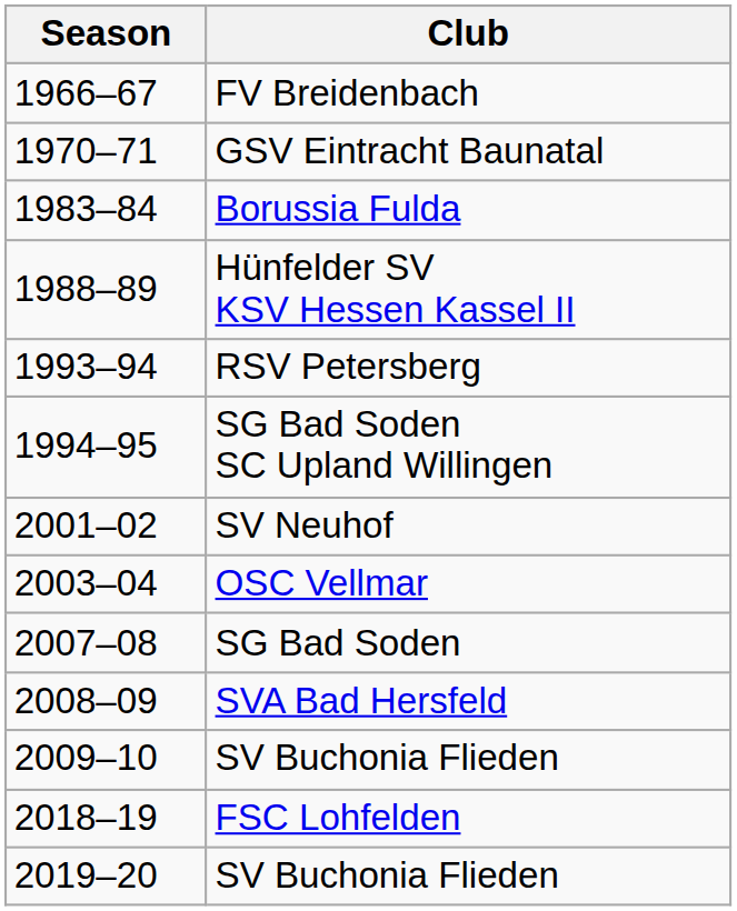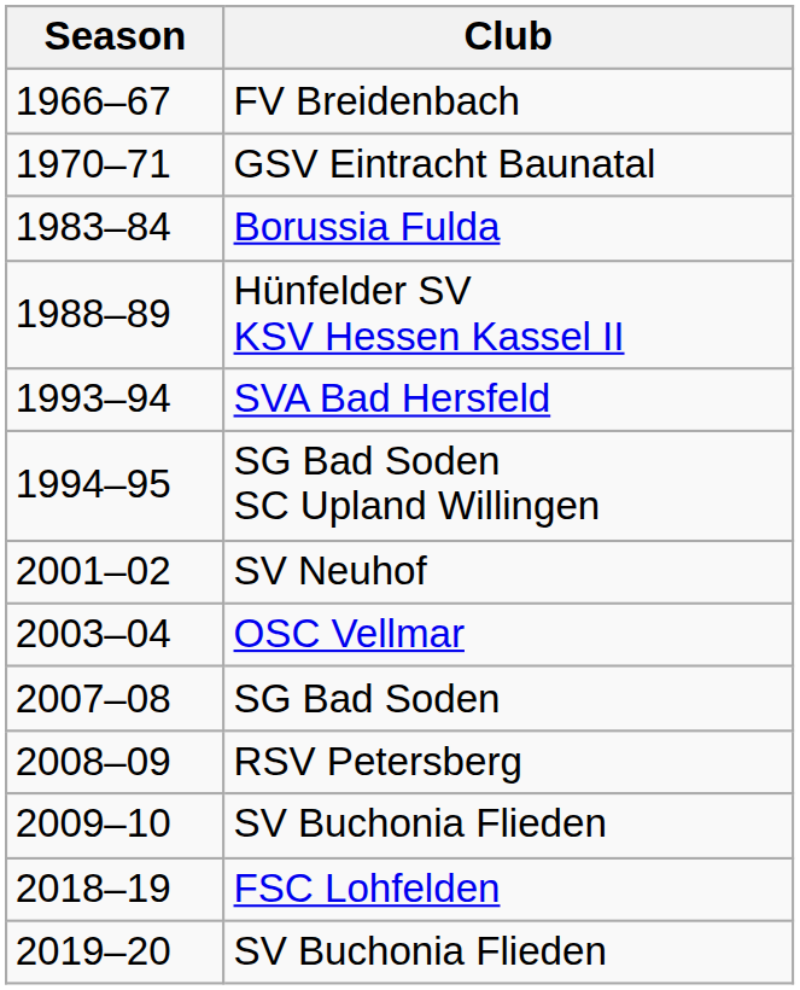row 6 | Club: RSV Petersberg -> SVA Bad Hersfeld
row 11 | Club: SVA Bad Hersfeld -> RSV Petersberg
